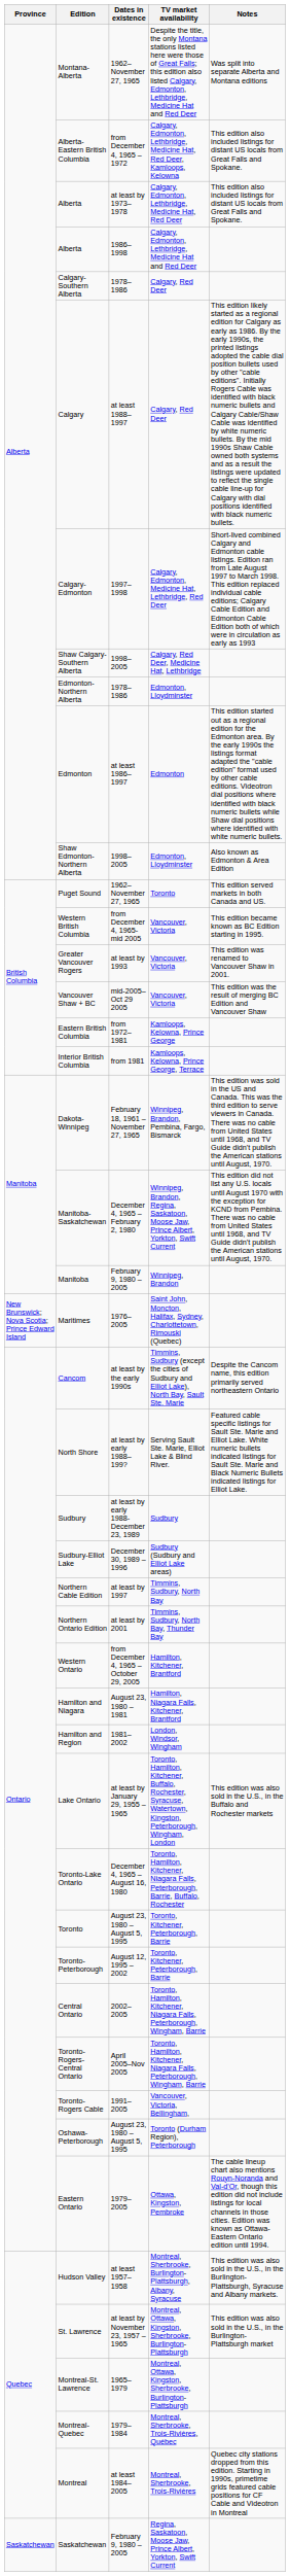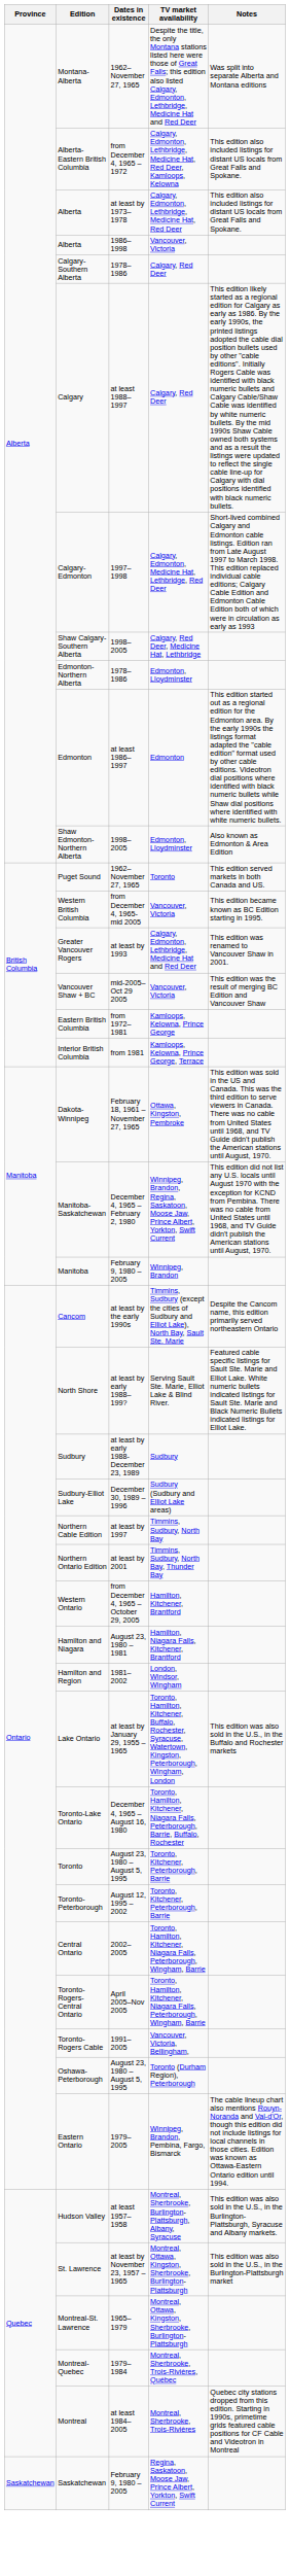Alberta / 1986–1998 | TV market availability: Calgary, Edmonton, Lethbridge, Medicine Hat and Red Deer -> Vancouver, Victoria
Greater Vancouver Rogers | TV market availability: Vancouver, Victoria -> Calgary, Edmonton, Lethbridge, Medicine Hat and Red Deer
Dakota-Winnipeg | TV market availability: Winnipeg, Brandon, Pembina, Fargo, Bismarck -> Ottawa, Kingston, Pembroke
- row: New Brunswick; Nova Scotia; Prince Edward Island | Maritimes | 1976–2005 | Saint John, Moncton, Halifax, Sydney, Charlottetown, Rimouski (Quebec)
Eastern Ontario | TV market availability: Ottawa, Kingston, Pembroke -> Winnipeg, Brandon, Pembina, Fargo, Bismarck
